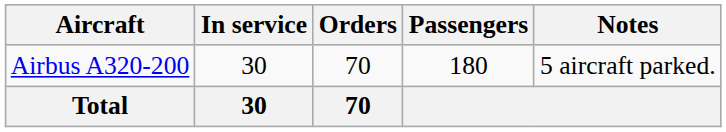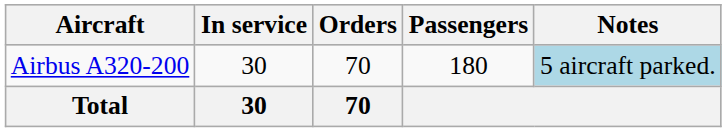Airbus A320-200 | Notes: no background -> lightblue background
